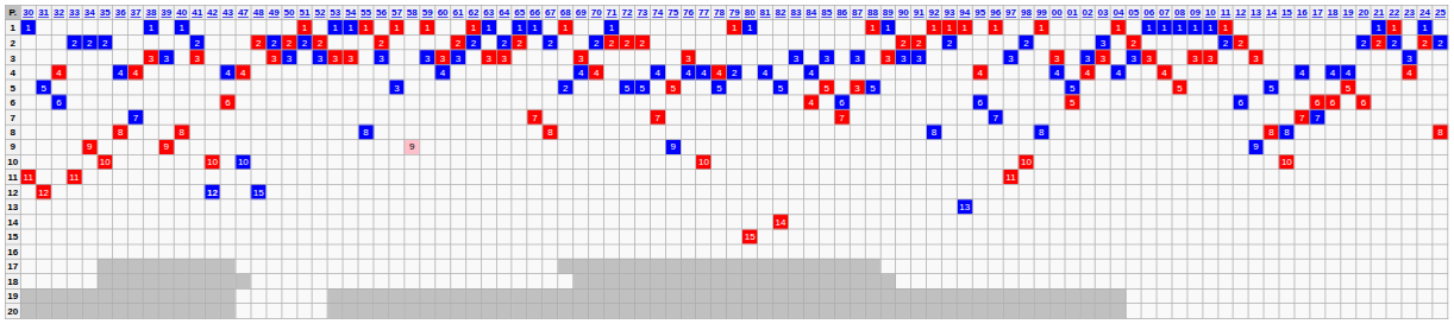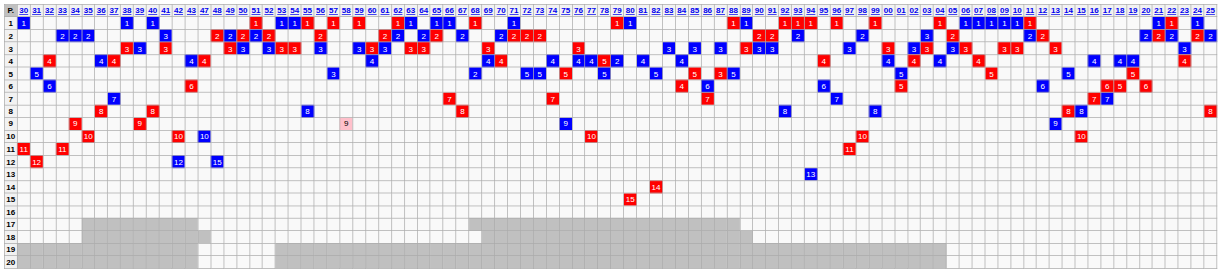row 3 | 41: 2 -> 3
row 5 | 78: 4 -> 5
row 7 | 18: 6 -> 5
row 13 | 42: bold -> normal
